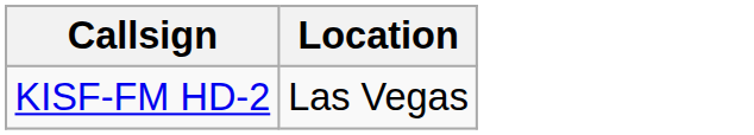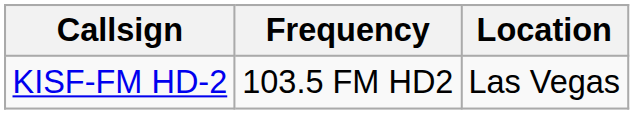+ column: Frequency | 103.5 FM HD2
